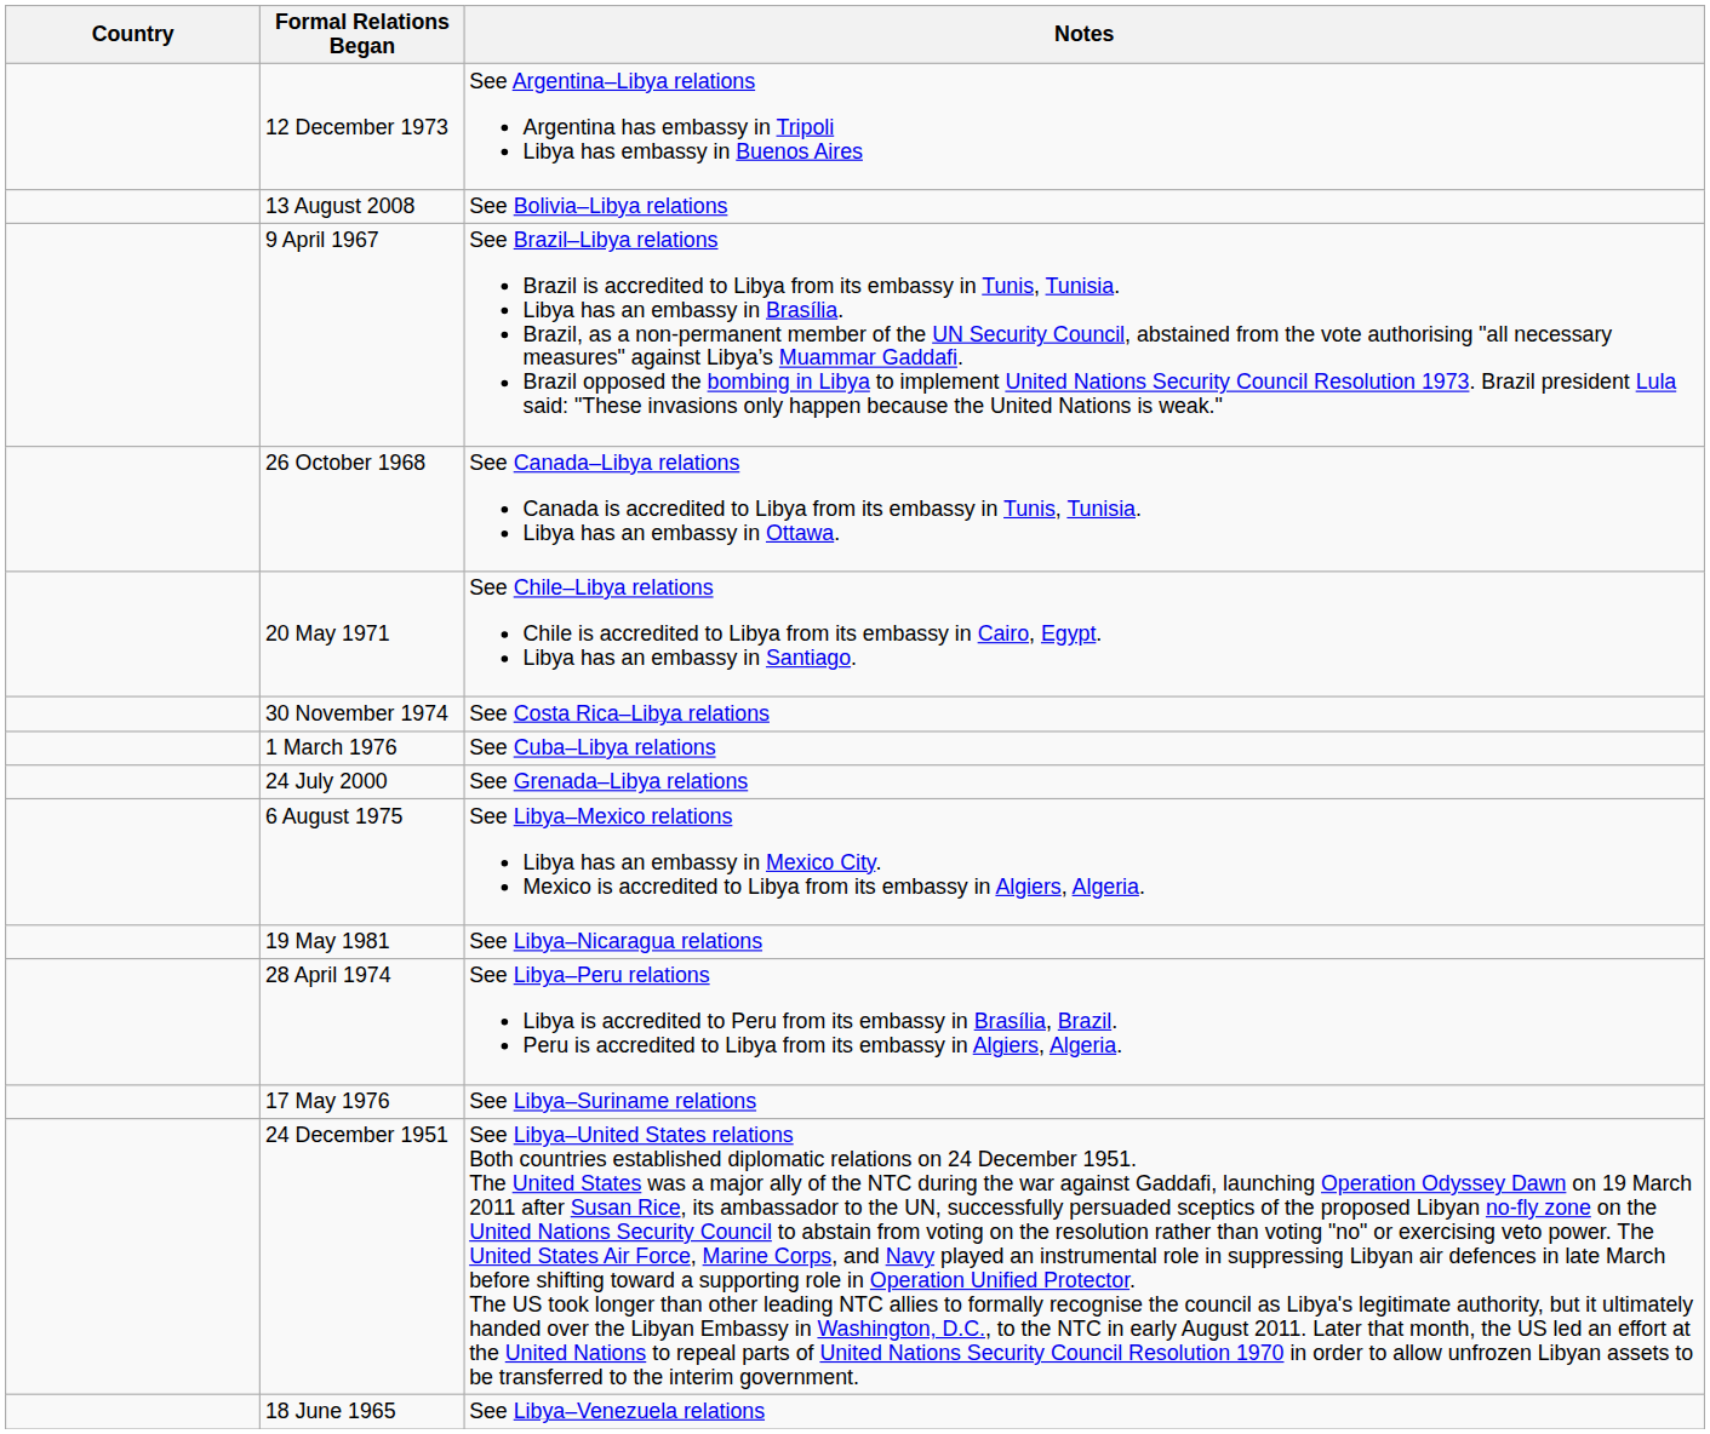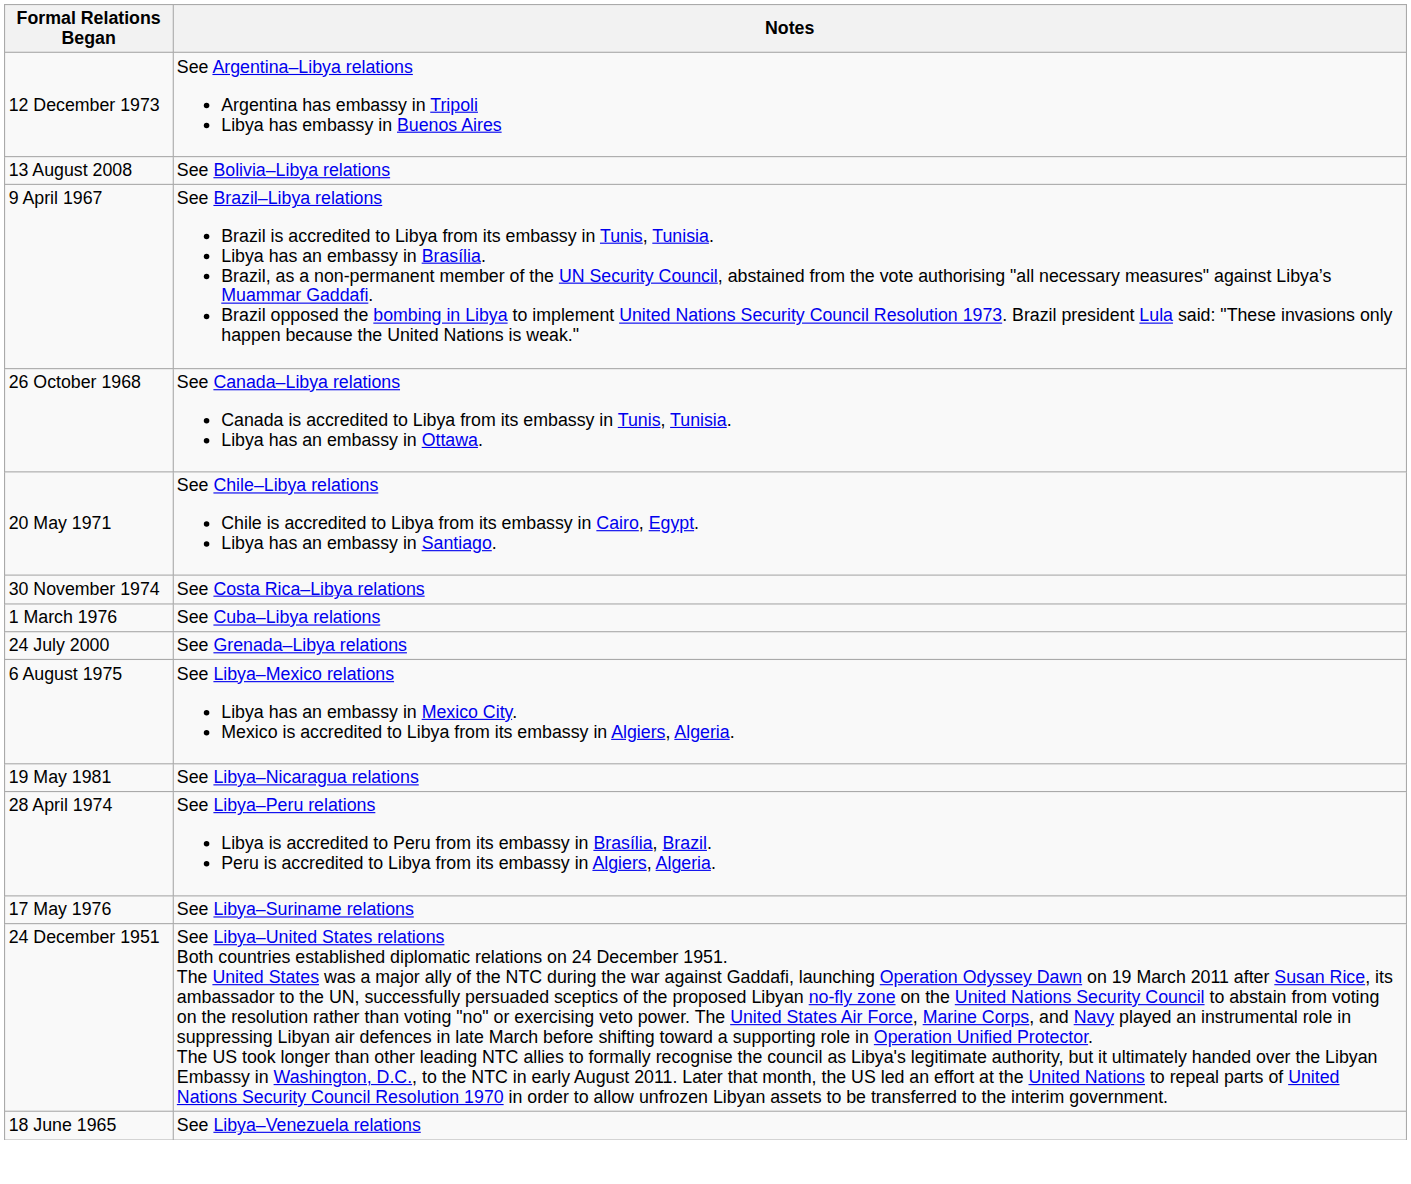- column: Country
